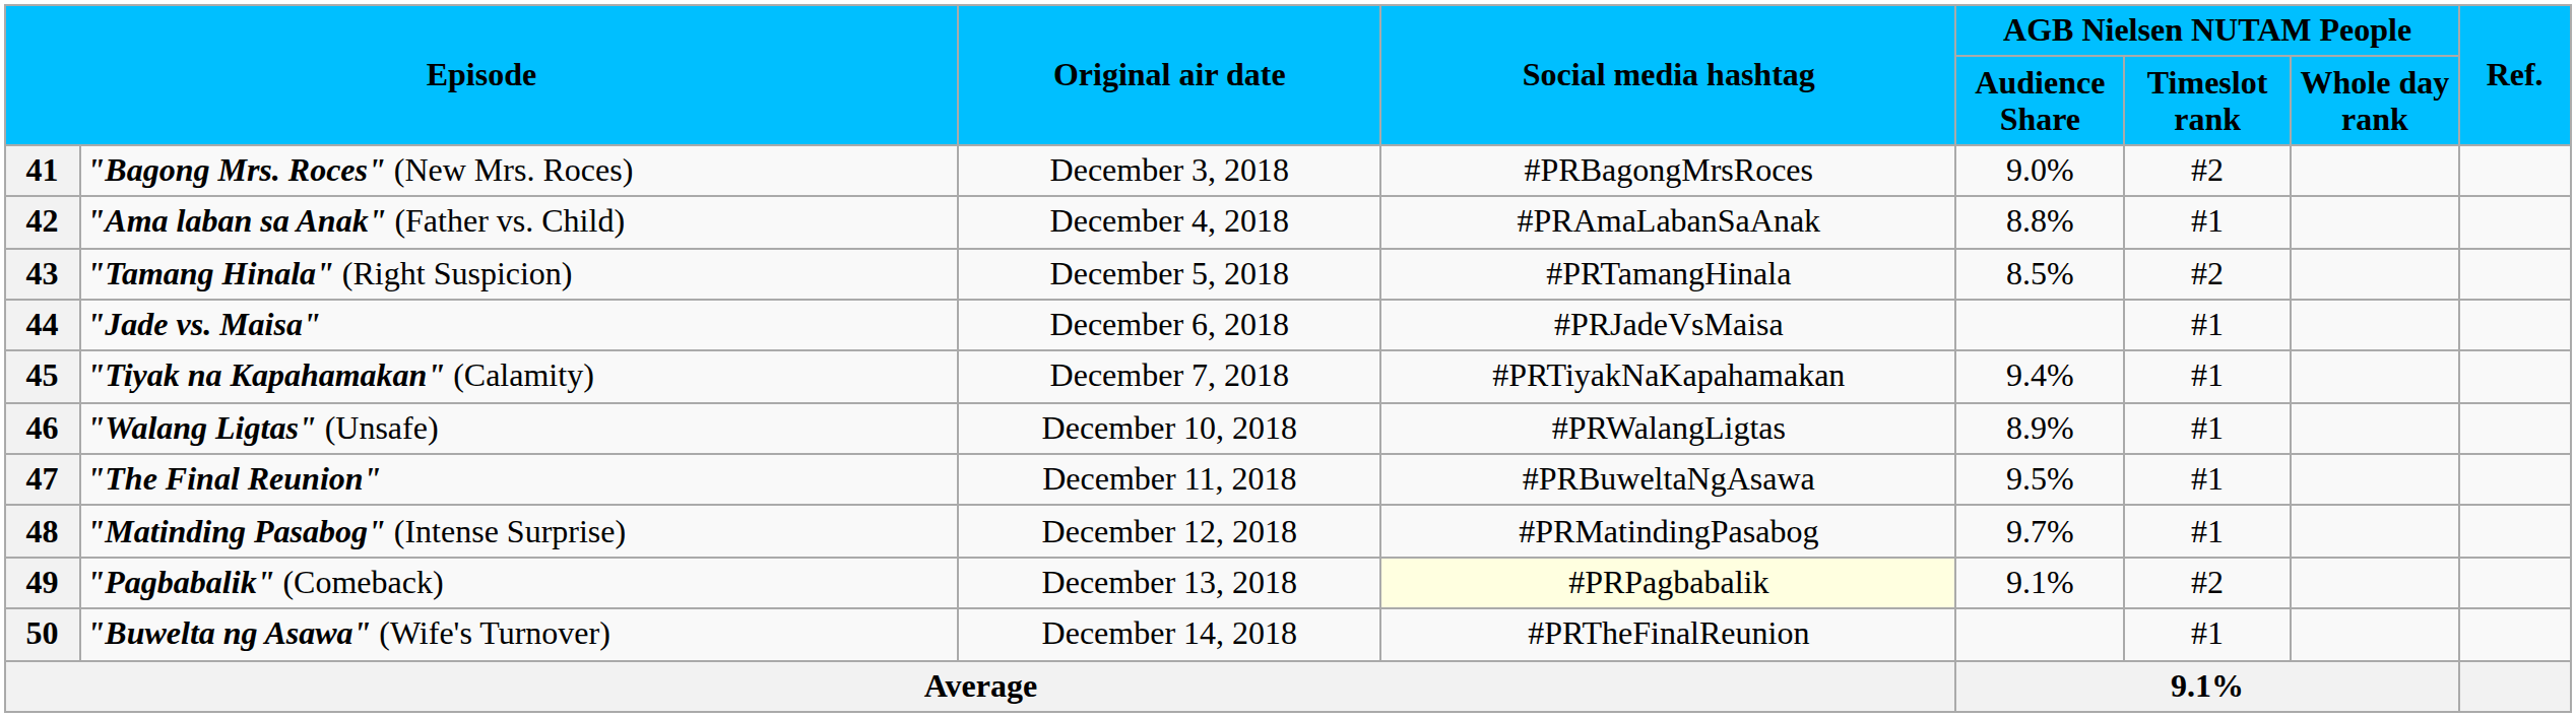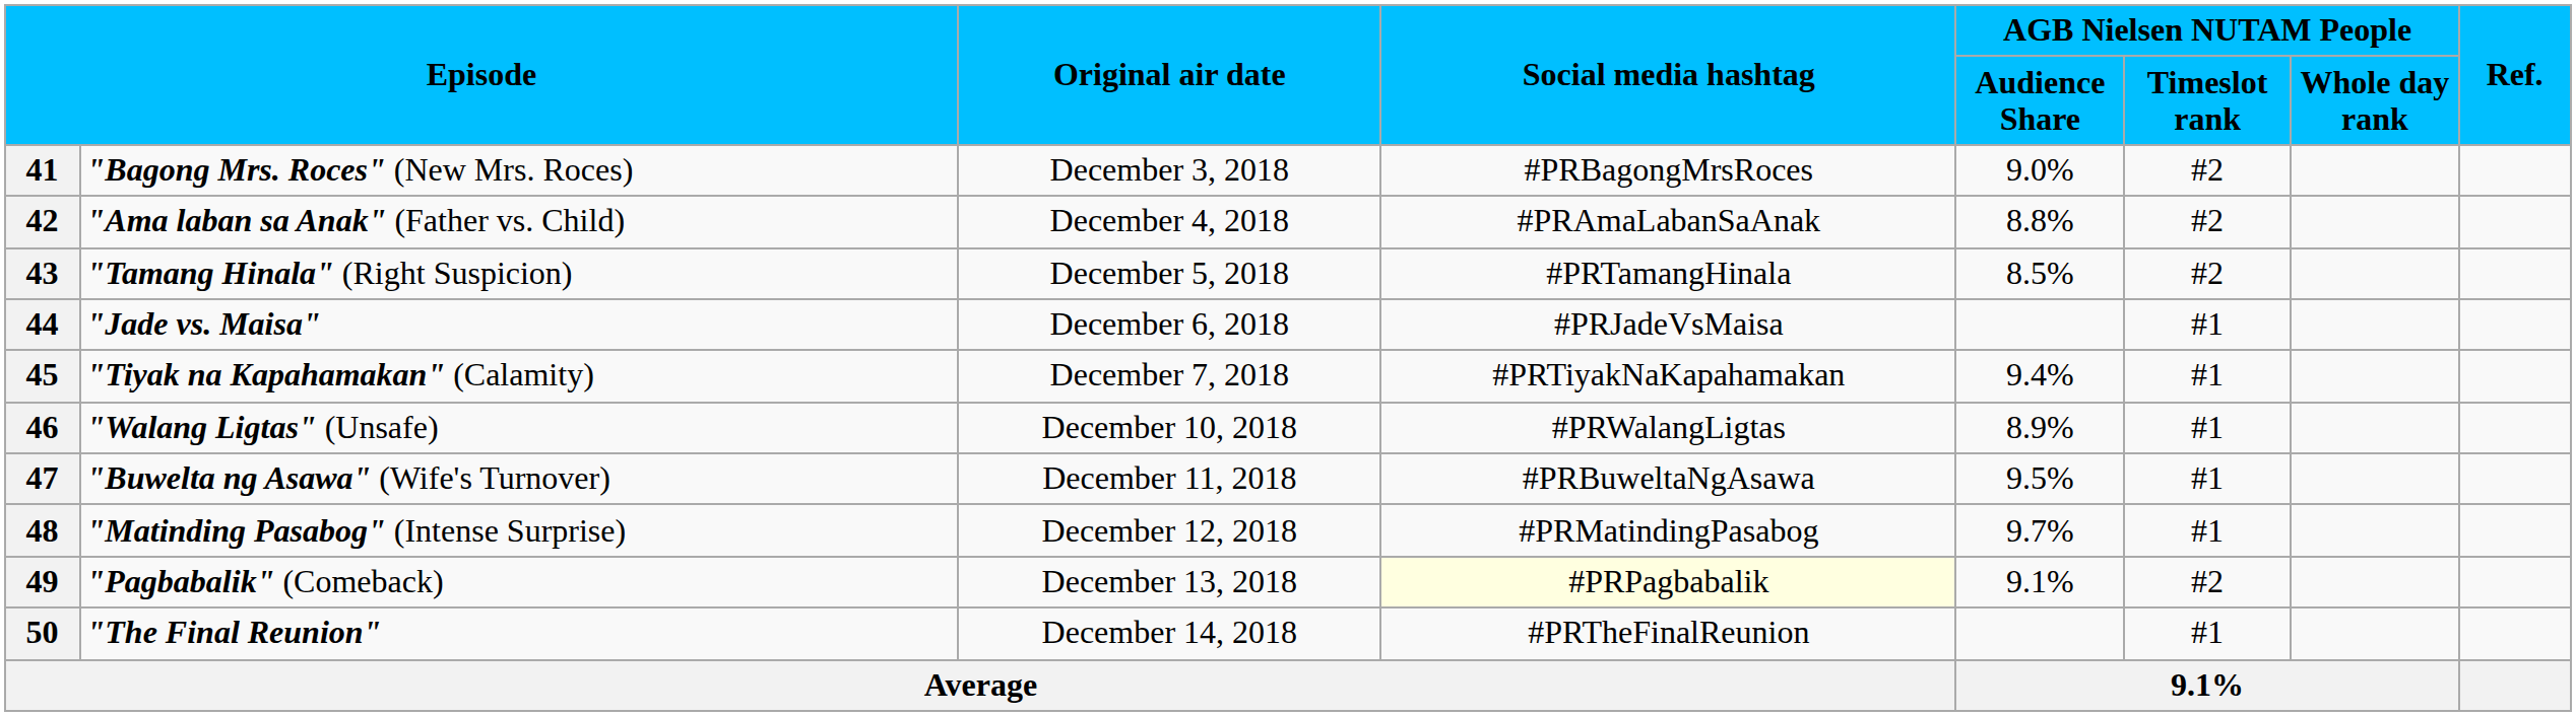42 | AGB Nielsen NUTAM People / Timeslot rank: #1 -> #2
47 | column 2: "The Final Reunion" -> "Buwelta ng Asawa" (Wife's Turnover)
50 | column 2: "Buwelta ng Asawa" (Wife's Turnover) -> "The Final Reunion"
